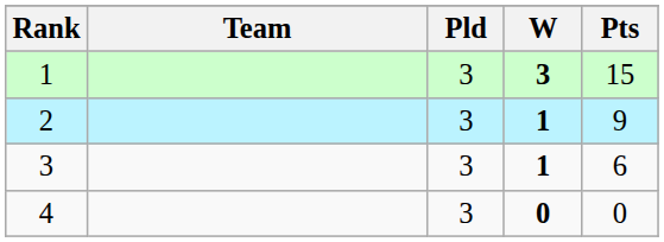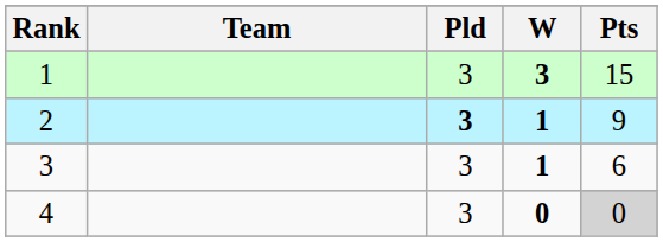2 | Pld: normal -> bold
4 | Pts: no background -> lightgrey background
